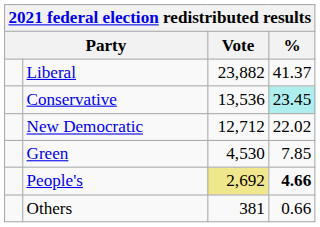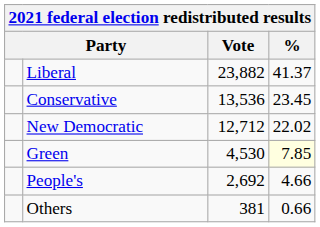Conservative | %: paleturquoise background -> no background
Green | %: no background -> lightyellow background
People's | Vote: khaki background -> no background
People's | %: bold -> normal
